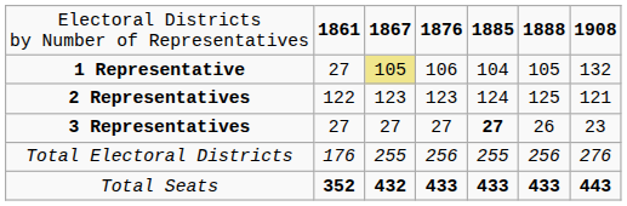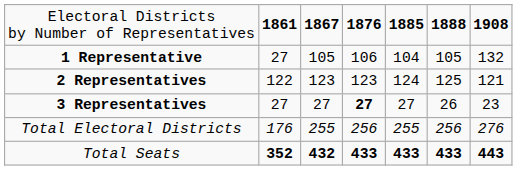1 Representative | column 3: khaki background -> no background
3 Representatives | column 4: normal -> bold
3 Representatives | column 5: bold -> normal
